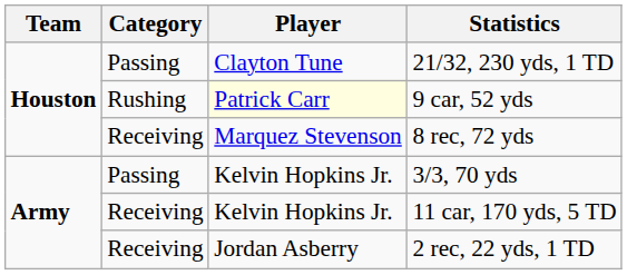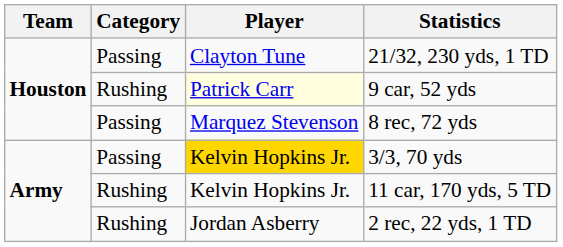8 rec, 72 yds | Category: Receiving -> Passing
3/3, 70 yds | Player: no background -> gold background
11 car, 170 yds, 5 TD | Category: Receiving -> Rushing
2 rec, 22 yds, 1 TD | Category: Receiving -> Rushing
